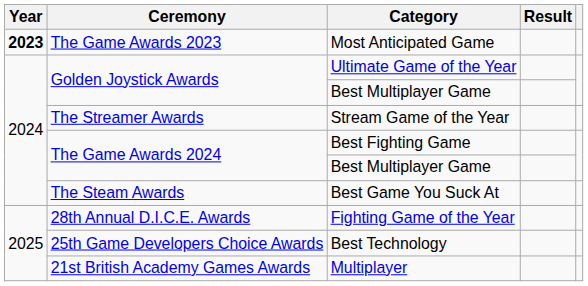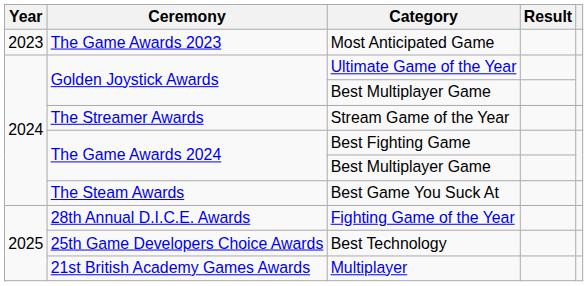Most Anticipated Game | Year: bold -> normal
